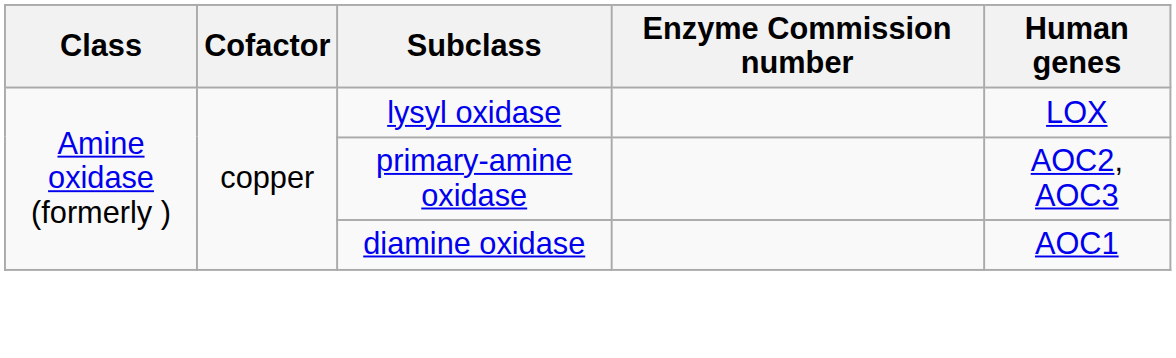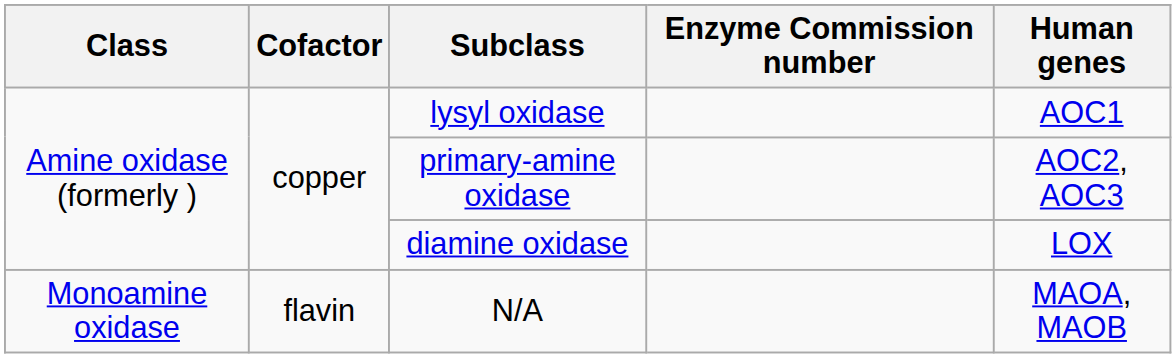lysyl oxidase | Human genes: LOX -> AOC1
diamine oxidase | Human genes: AOC1 -> LOX
+ row: Monoamine oxidase | flavin | N/A | MAOA, MAOB
